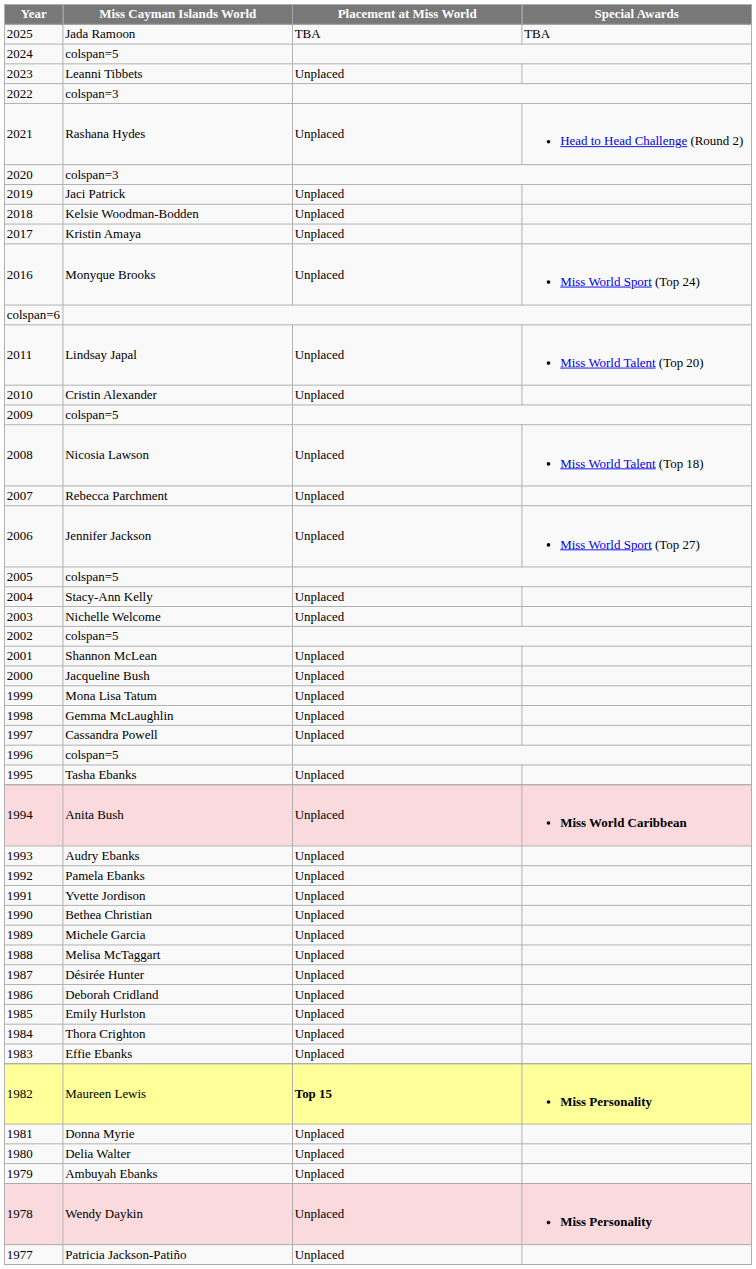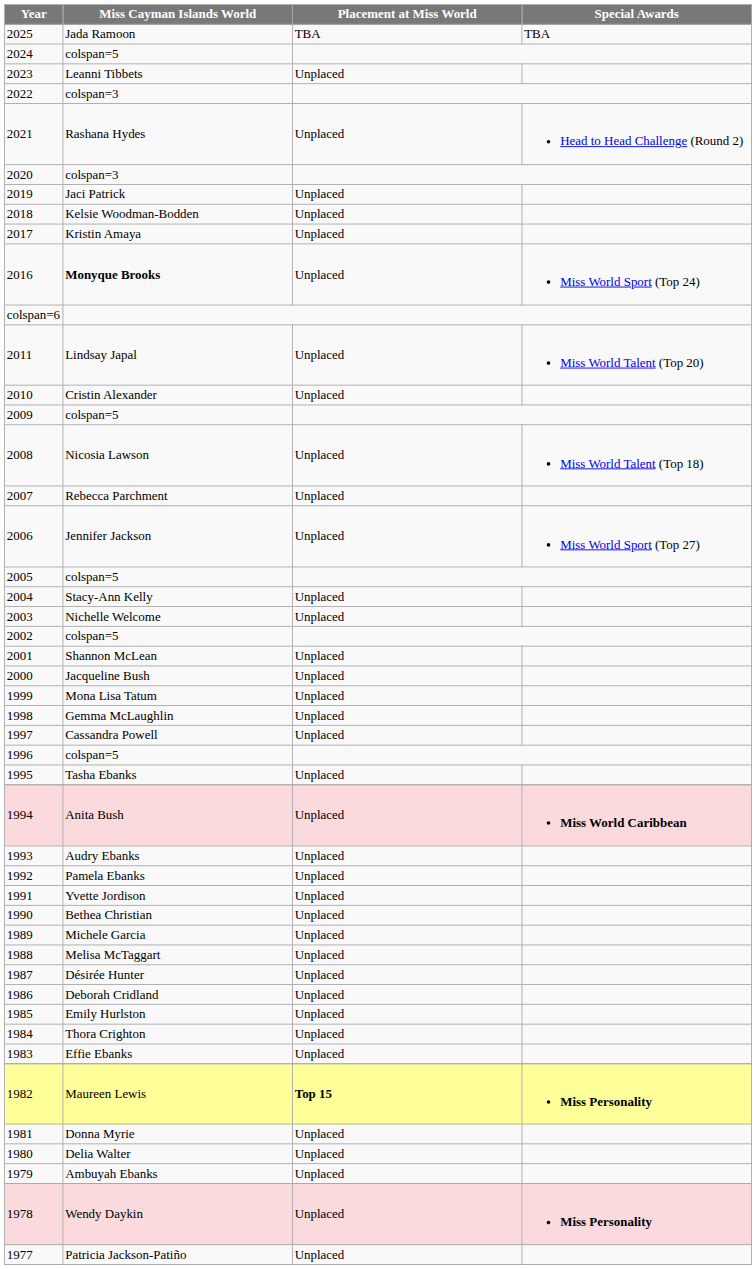2016 | Miss Cayman Islands World: normal -> bold
